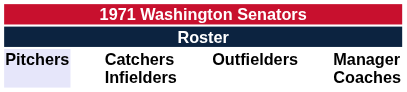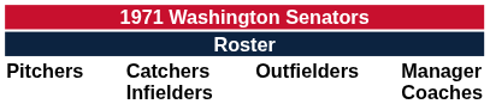Pitchers | column 1: lavender background -> no background
